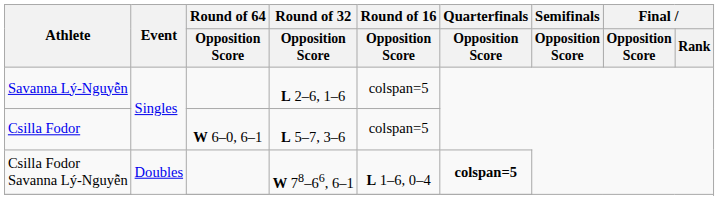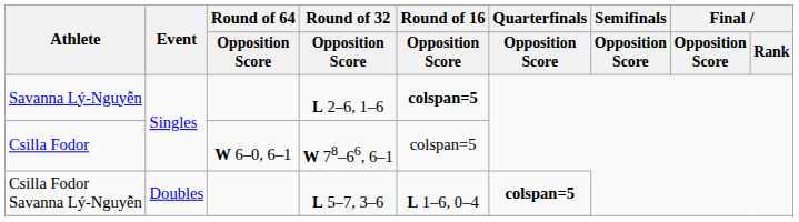Savanna Lý-Nguyễn | Round of 16 / Opposition Score: normal -> bold
Csilla Fodor | Round of 32 / Opposition Score: L 5–7, 3–6 -> W 78–66, 6–1
Csilla Fodor Savanna Lý-Nguyễn | Round of 32 / Opposition Score: W 78–66, 6–1 -> L 5–7, 3–6
